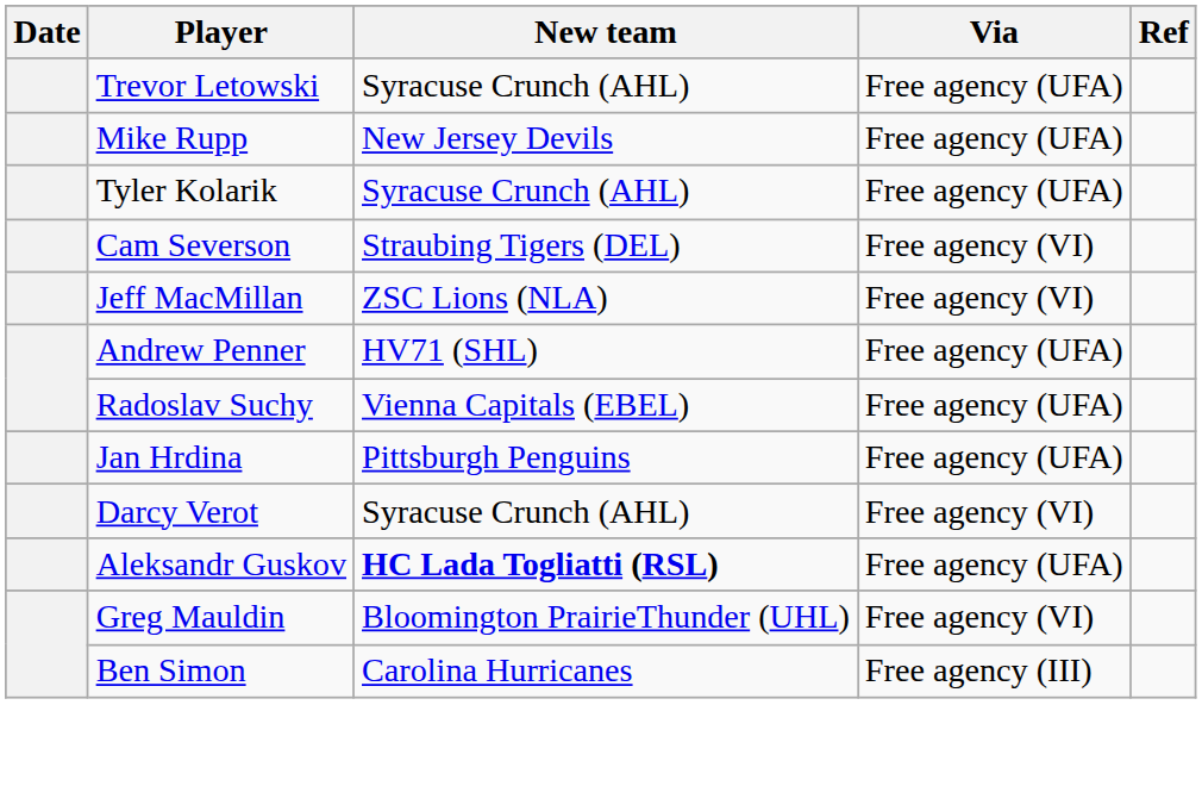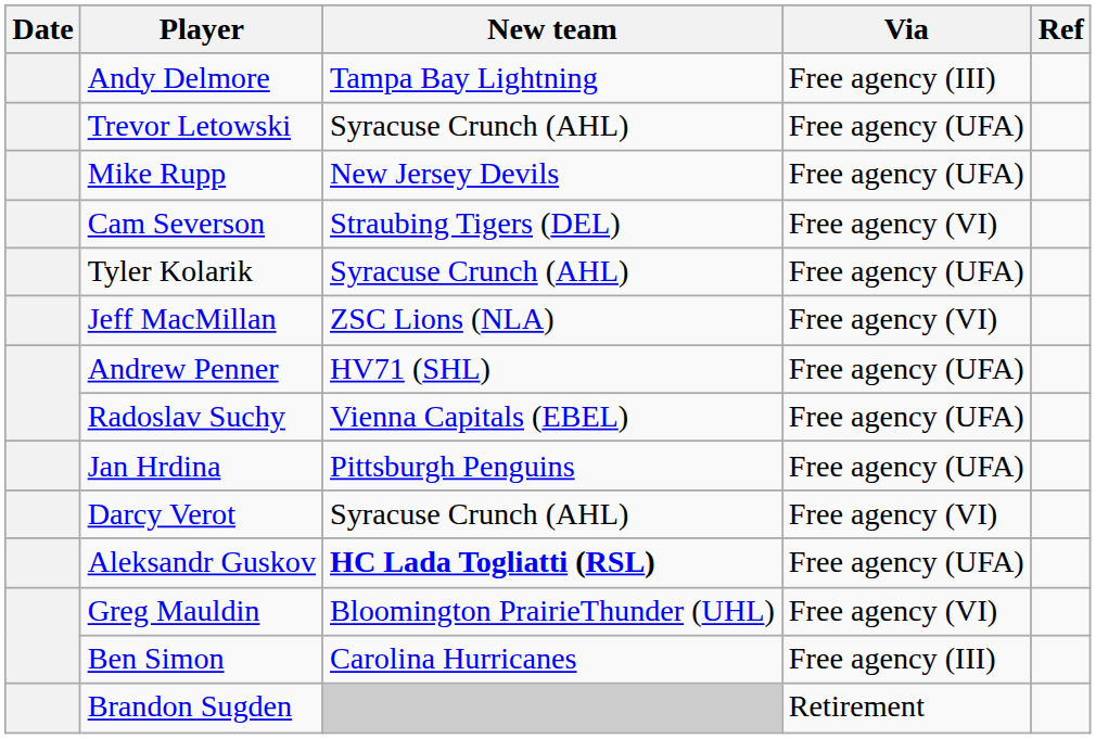+ row: Andy Delmore | Tampa Bay Lightning | Free agency (III)
rows swapped: Tyler Kolarik <-> Cam Severson
+ row: Brandon Sugden | Retirement
